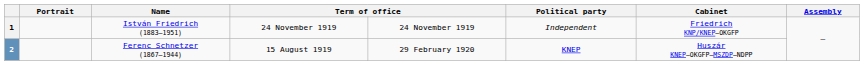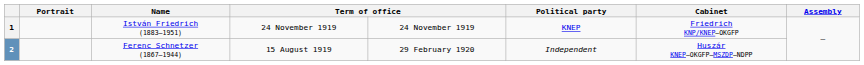1 | Political party: Independent -> KNEP
2 | Political party: KNEP -> Independent
